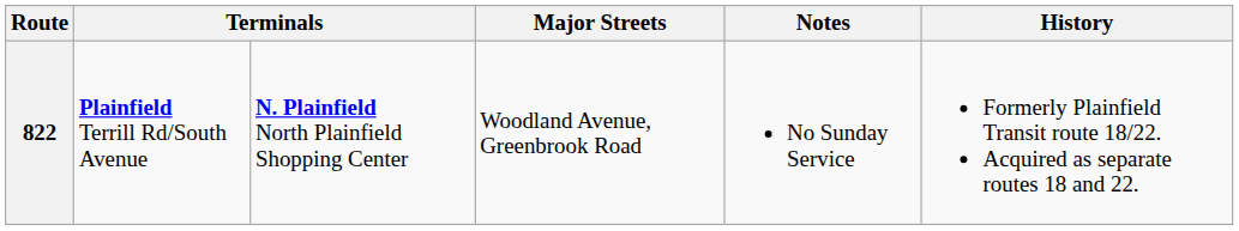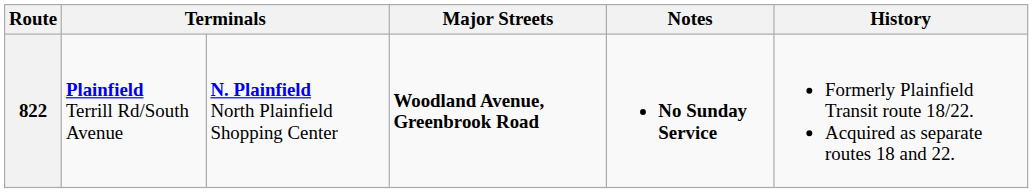822 | Major Streets: normal -> bold
822 | Notes: normal -> bold
